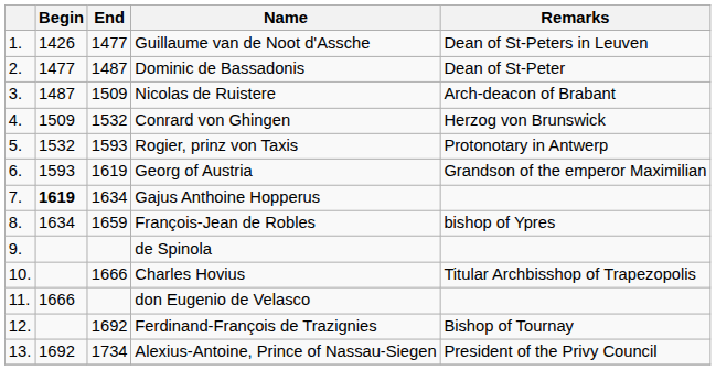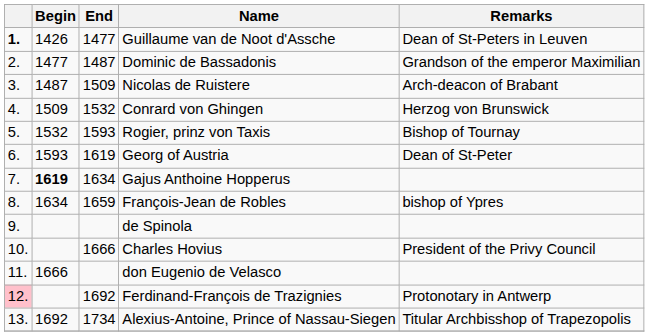Guillaume van de Noot d'Assche | column 1: normal -> bold
Dominic de Bassadonis | Remarks: Dean of St-Peter -> Grandson of the emperor Maximilian
Rogier, prinz von Taxis | Remarks: Protonotary in Antwerp -> Bishop of Tournay
Georg of Austria | Remarks: Grandson of the emperor Maximilian -> Dean of St-Peter
Charles Hovius | Remarks: Titular Archbisshop of Trapezopolis -> President of the Privy Council
Ferdinand-François de Trazignies | column 1: no background -> pink background
Ferdinand-François de Trazignies | Remarks: Bishop of Tournay -> Protonotary in Antwerp
Alexius-Antoine, Prince of Nassau-Siegen | Remarks: President of the Privy Council -> Titular Archbisshop of Trapezopolis
